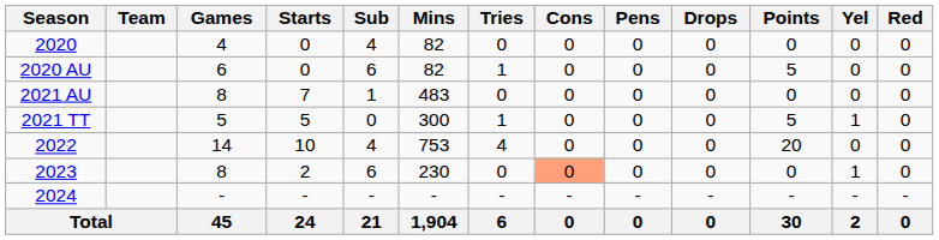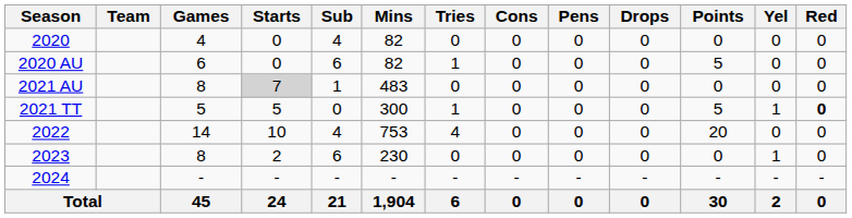2021 AU | Starts: no background -> lightgrey background
2021 TT | Red: normal -> bold
2023 | Cons: lightsalmon background -> no background
